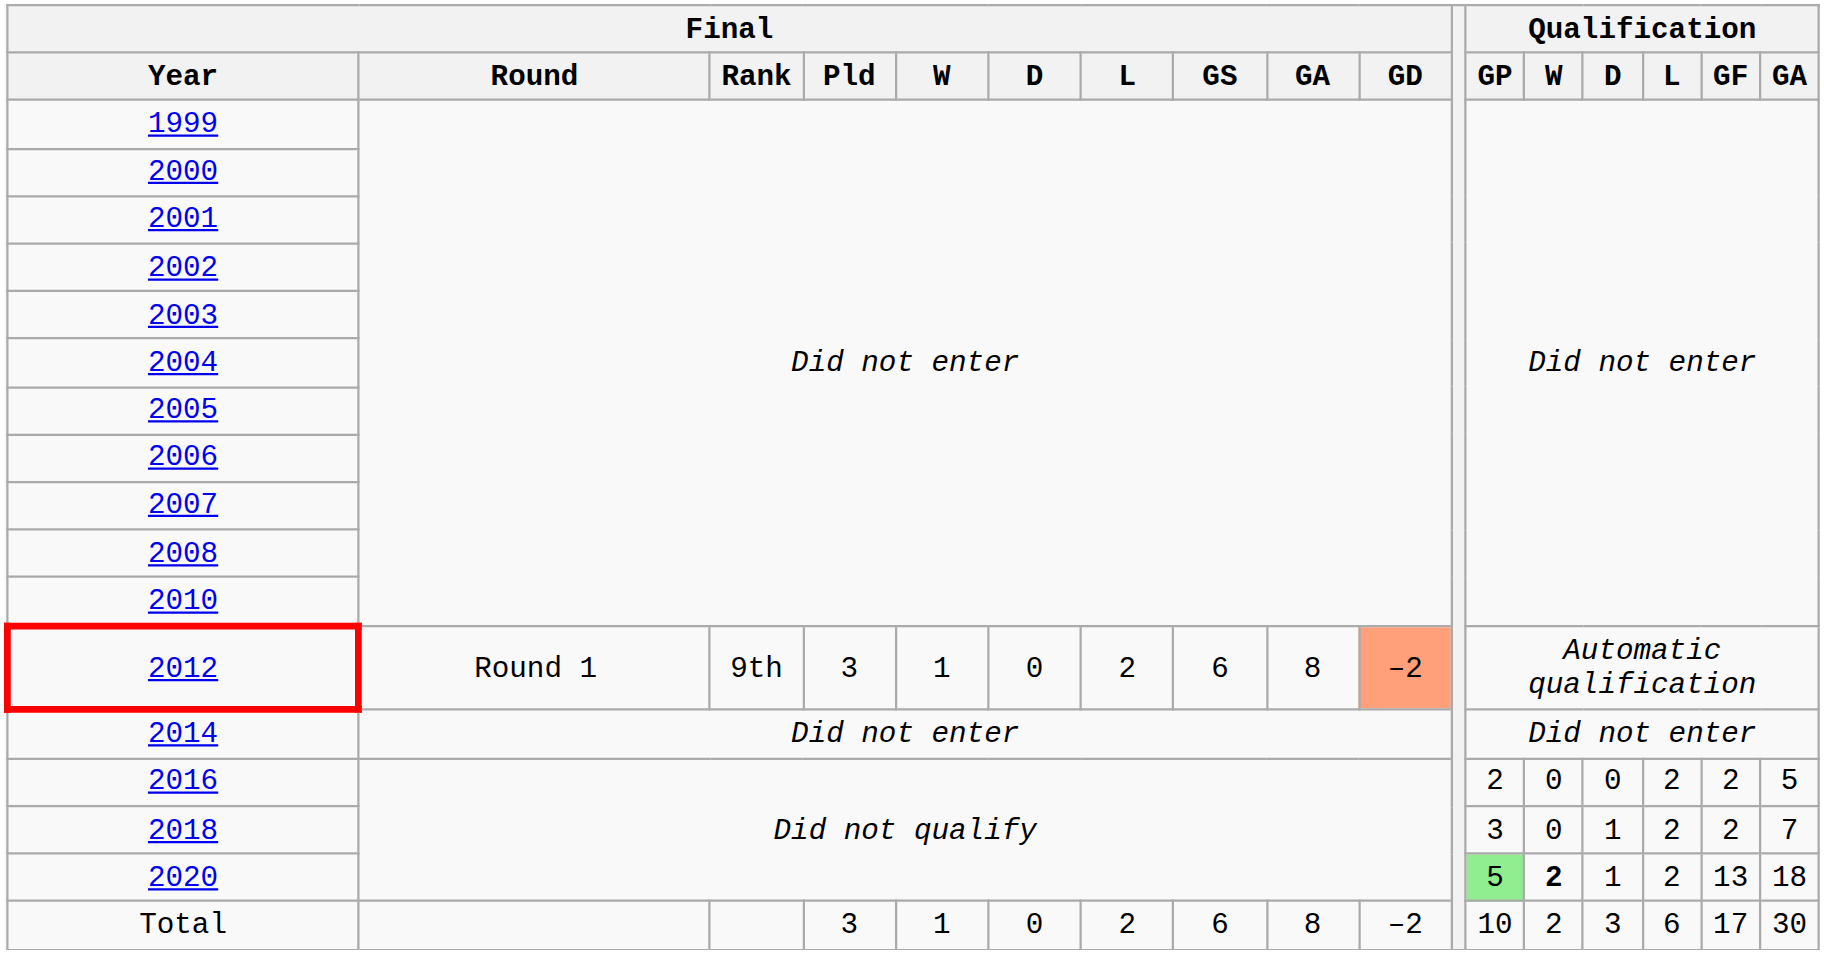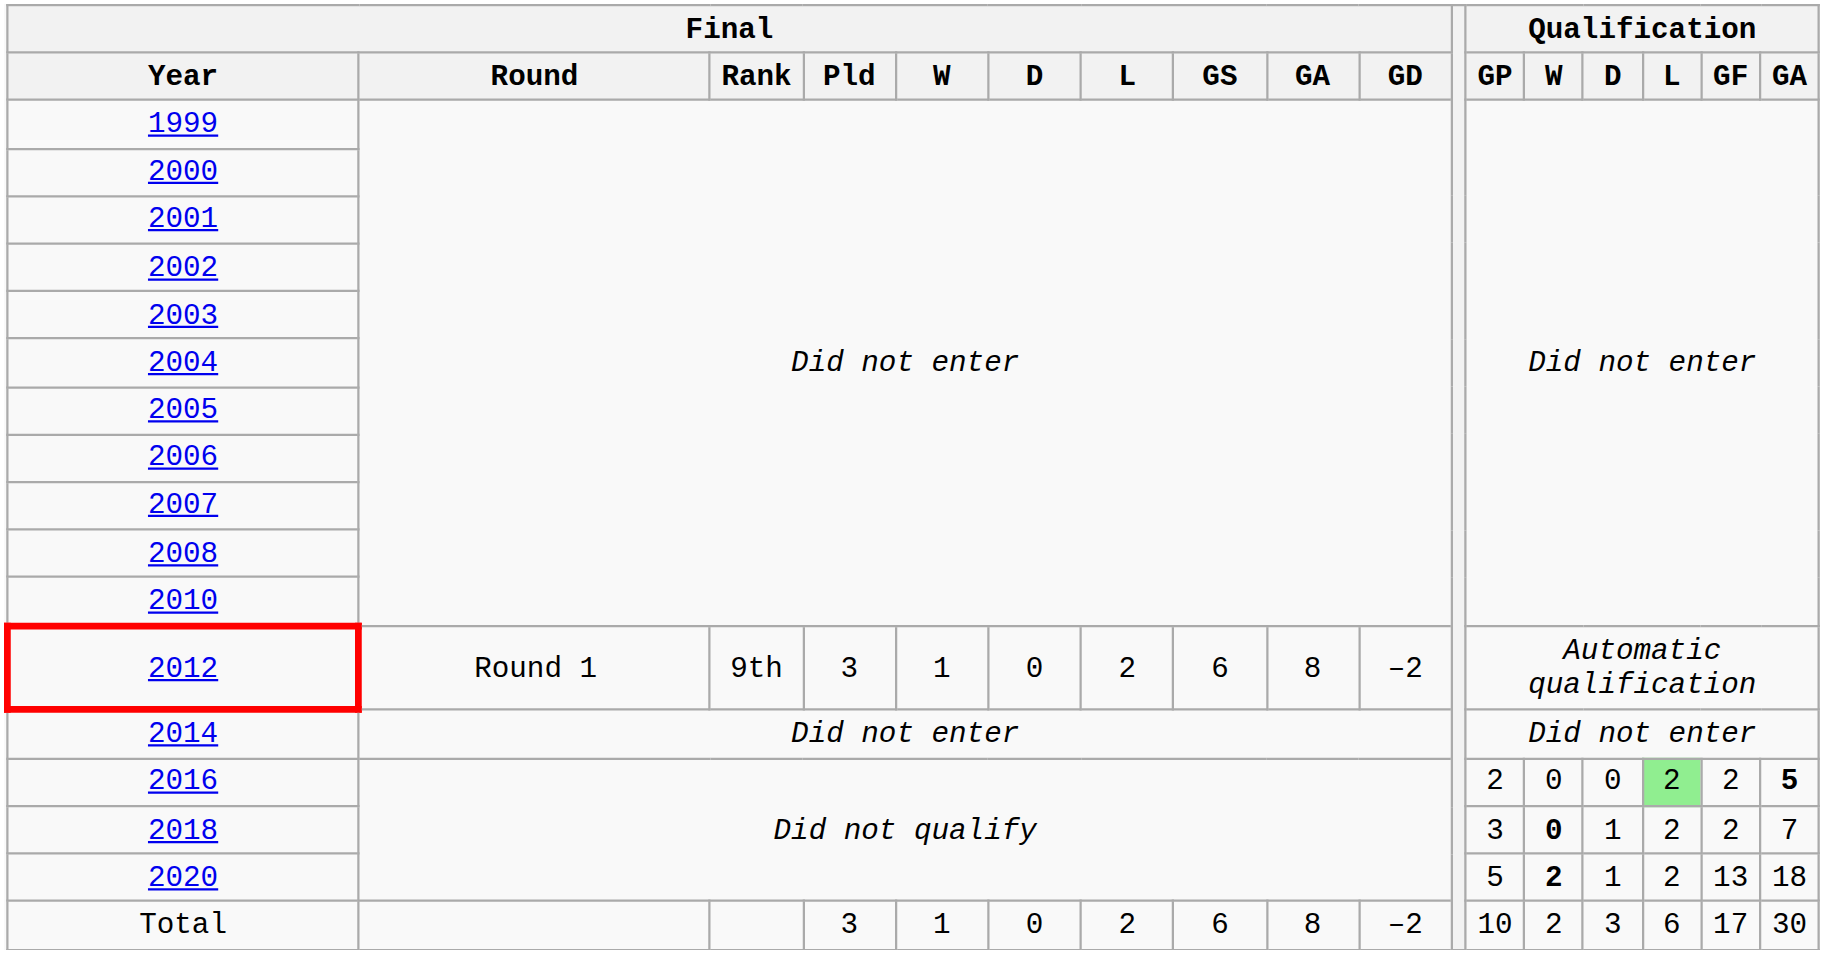2012 | Final / GD: lightsalmon background -> no background
2016 | Qualification / L: no background -> lightgreen background
2016 | Qualification / GA: normal -> bold
2018 | Qualification / W: normal -> bold
2020 | Qualification / GP: lightgreen background -> no background
